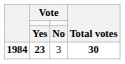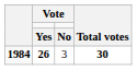30 | column 2: 23 -> 26
